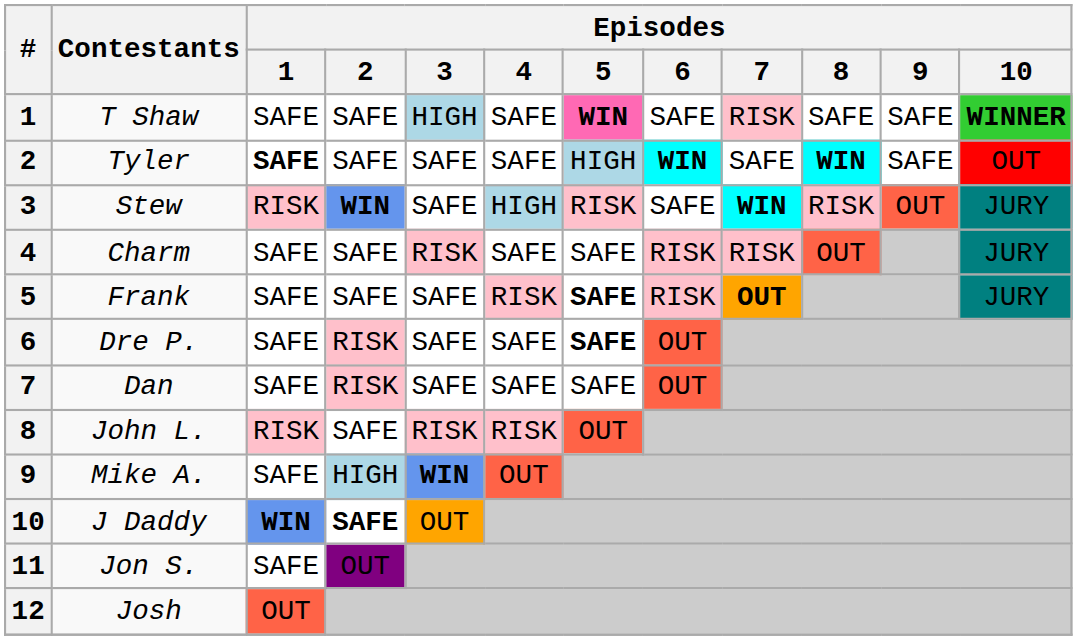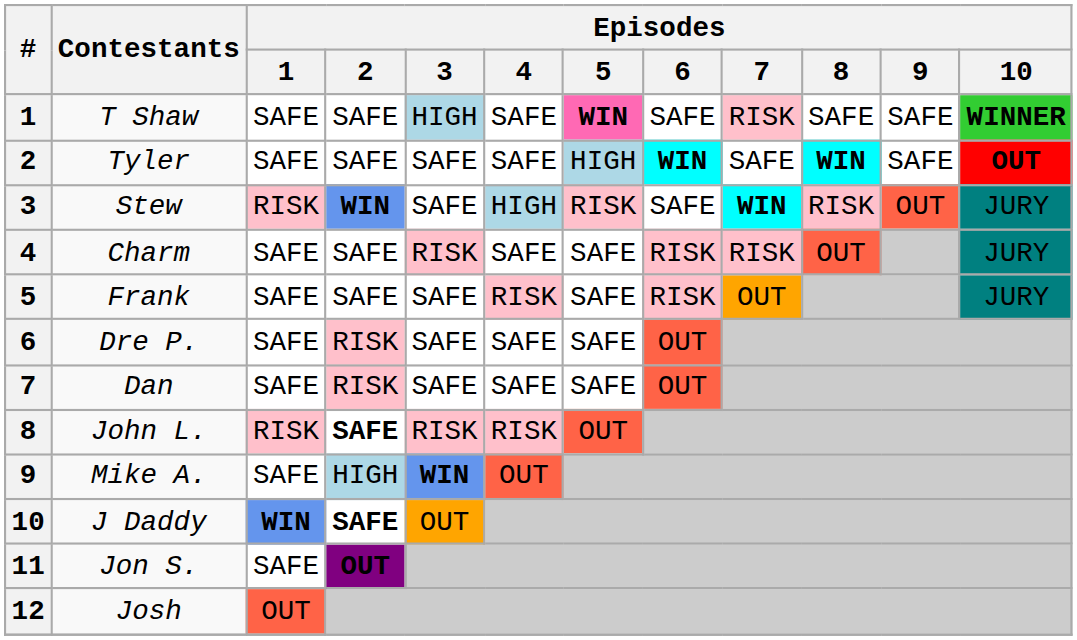Tyler | Episodes / 1: bold -> normal
Tyler | Episodes / 10: normal -> bold
Frank | Episodes / 5: bold -> normal
Frank | Episodes / 7: bold -> normal
Dre P. | Episodes / 5: bold -> normal
John L. | Episodes / 2: normal -> bold
Jon S. | Episodes / 2: normal -> bold
